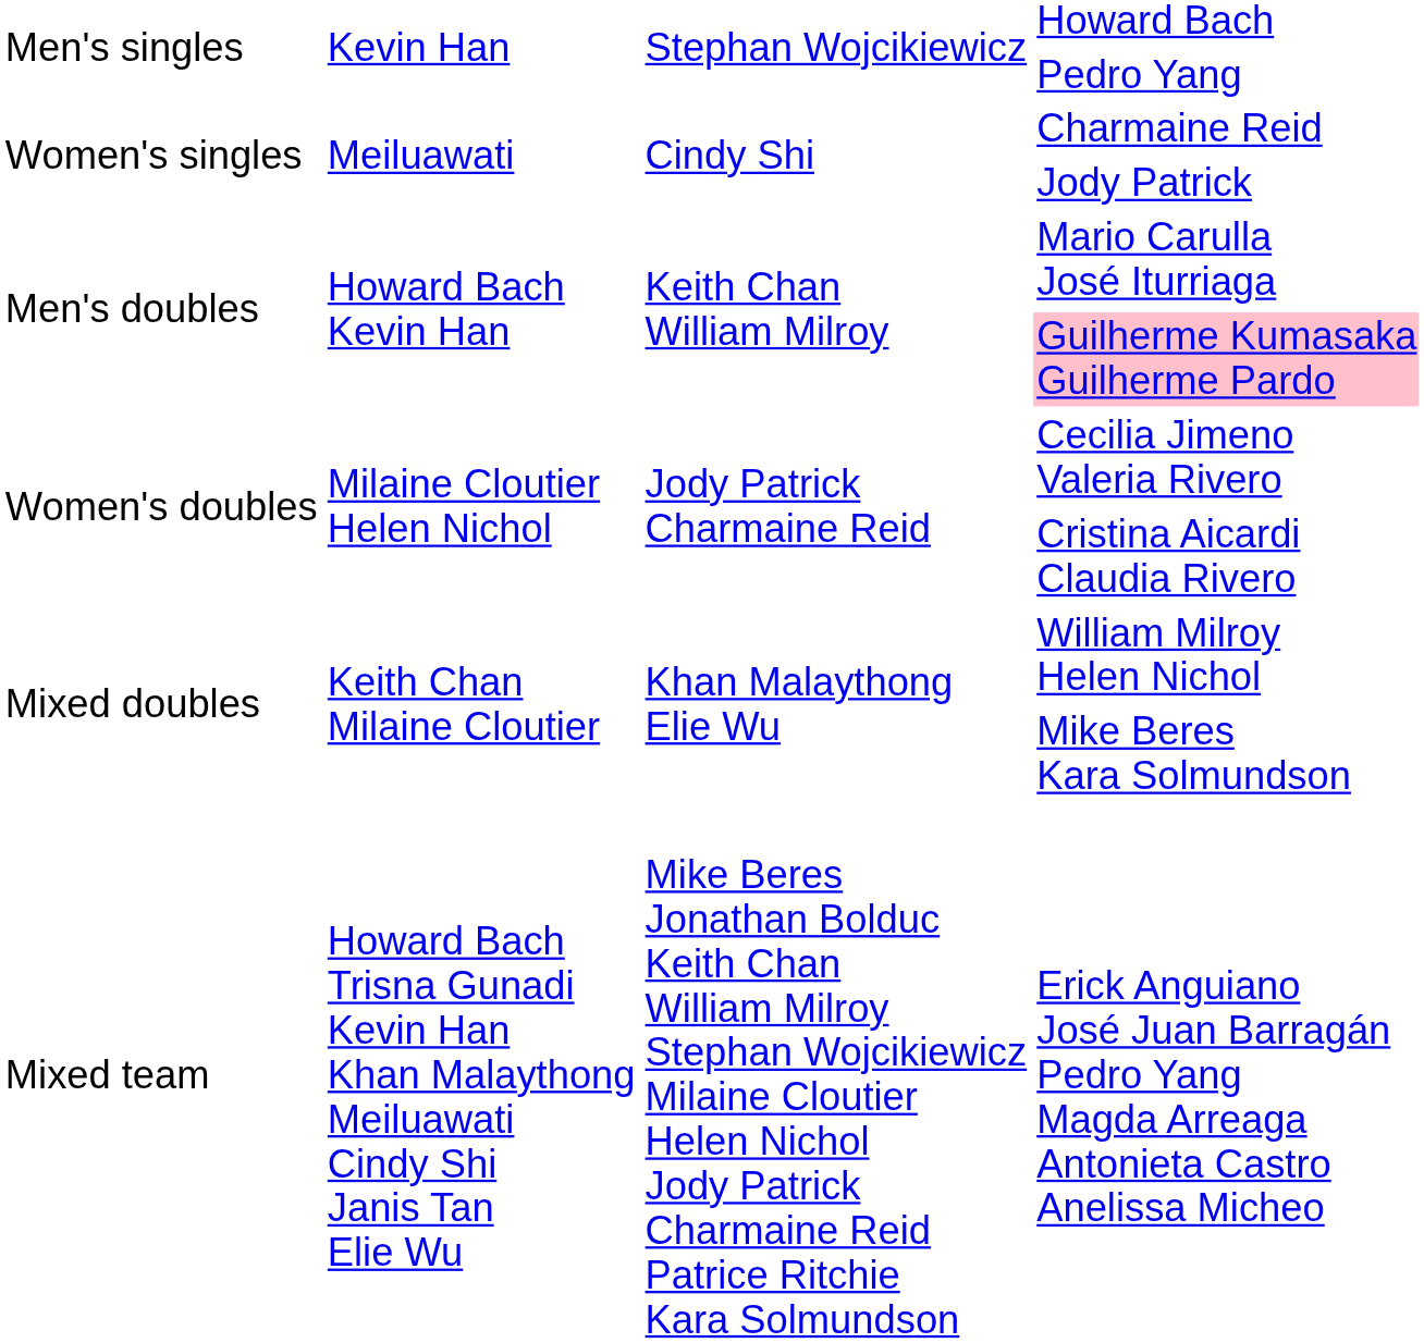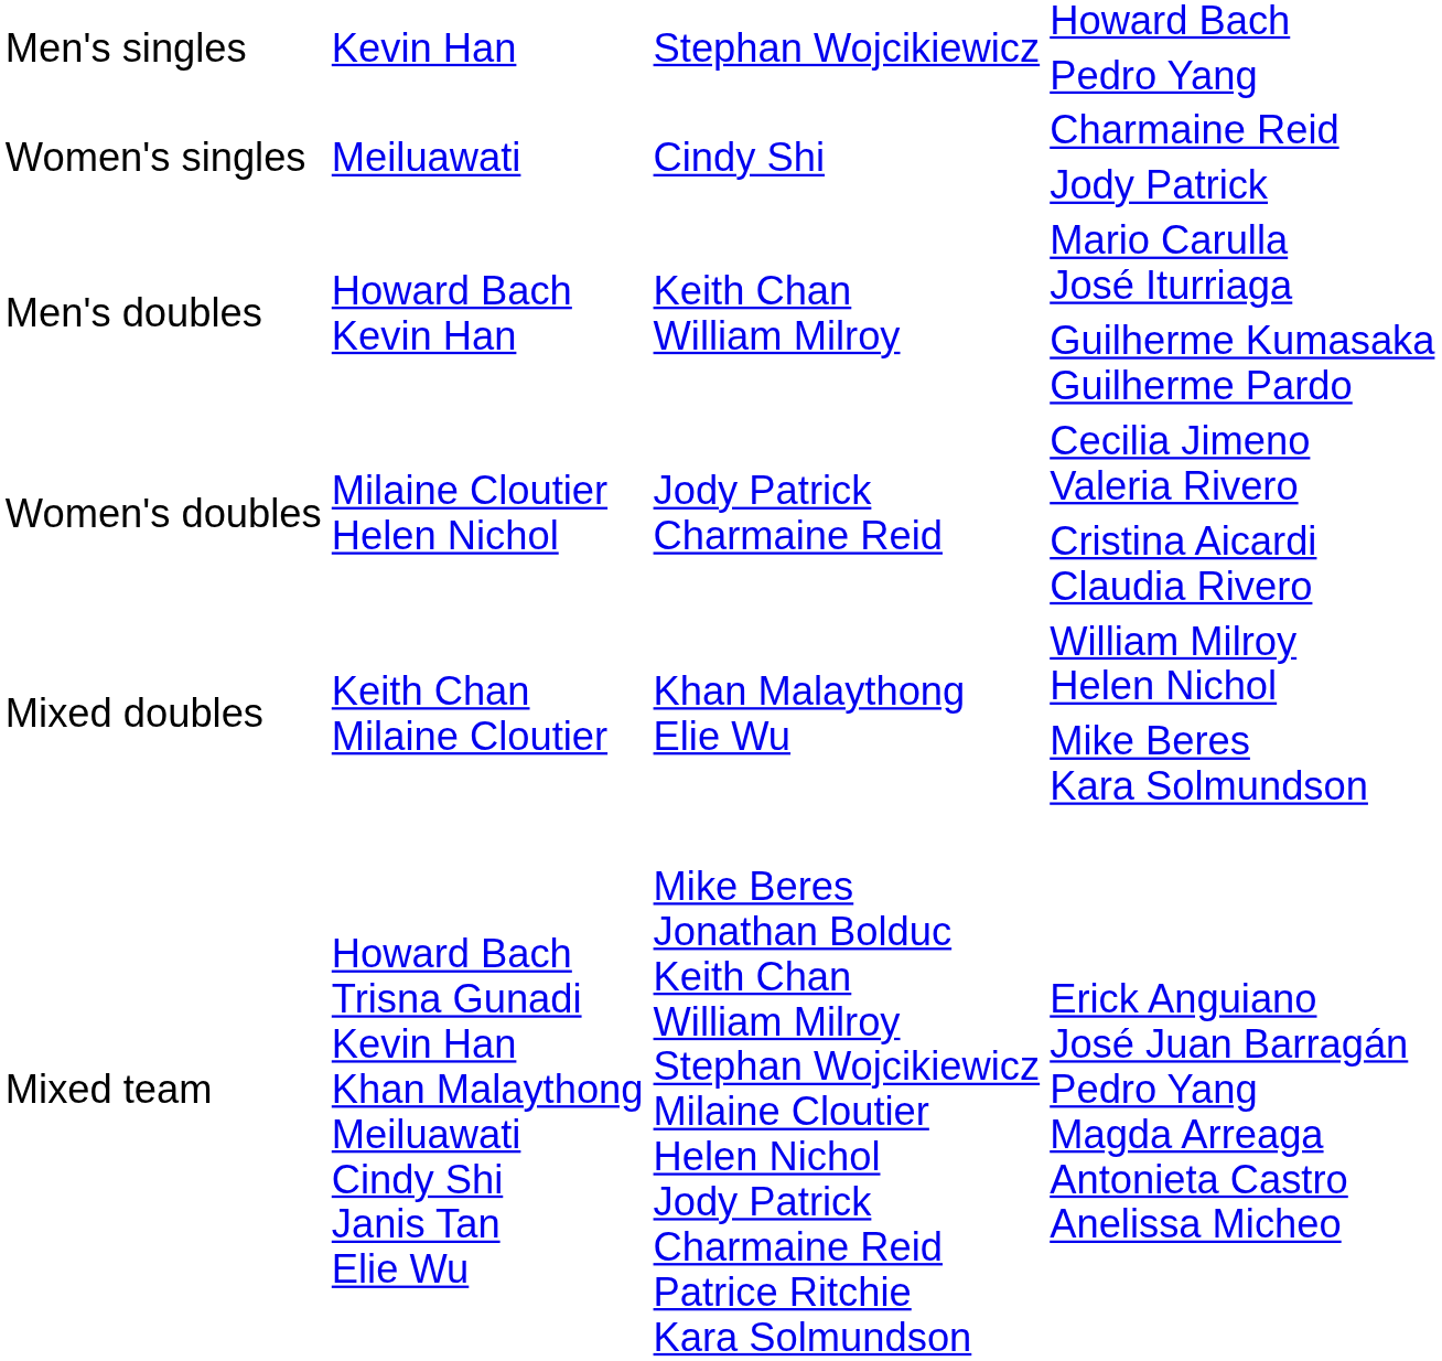Guilherme Kumasaka Guilherme Pardo | column 4: pink background -> no background
